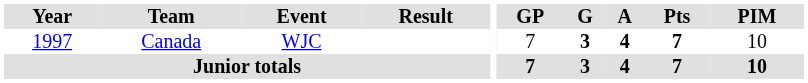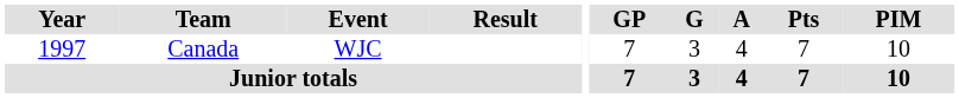Canada | G: bold -> normal
Canada | A: bold -> normal
Canada | Pts: bold -> normal
